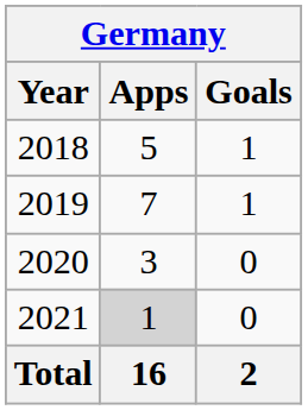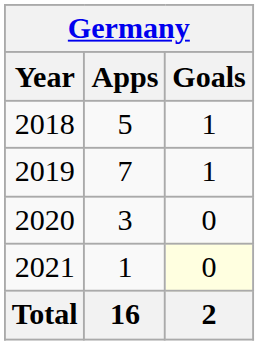2021 | Apps: lightgrey background -> no background
2021 | Goals: no background -> lightyellow background
